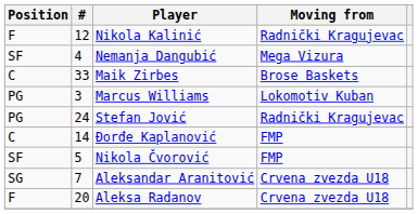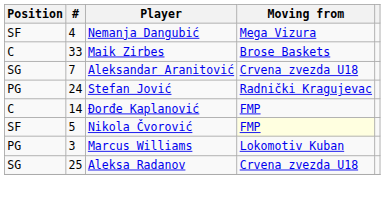- row: F | 12 | Nikola Kalinić | Radnički Kragujevac
rows swapped: Marcus Williams <-> Aleksandar Aranitović
Nikola Čvorović | Moving from: no background -> lightyellow background
Aleksa Radanov | Position: F -> SG
Aleksa Radanov | #: 20 -> 25
